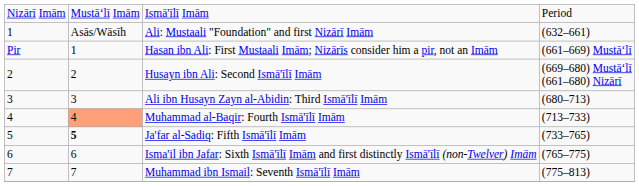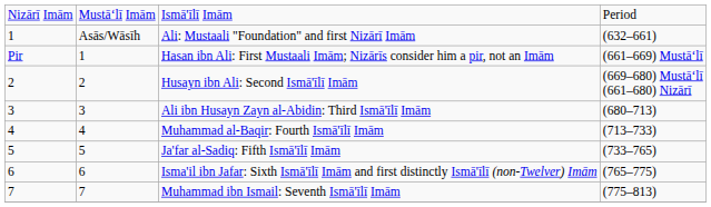Muhammad al-Baqir: Fourth Ismā'īlī Imām | column 2: lightsalmon background -> no background
Ja'far al-Sadiq: Fifth Ismā'īlī Imām | column 2: bold -> normal
